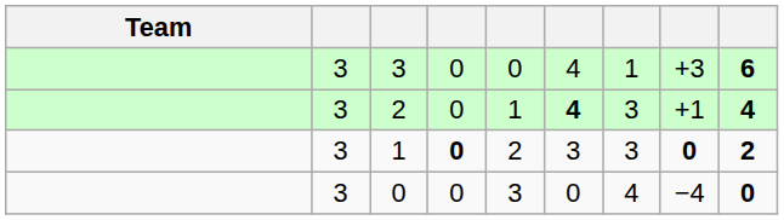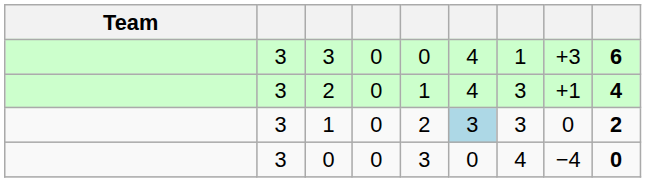row 3 | column 6: bold -> normal
row 4 | column 4: bold -> normal
row 4 | column 6: no background -> lightblue background
row 4 | column 8: bold -> normal
